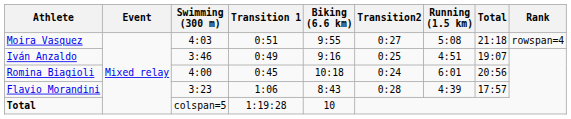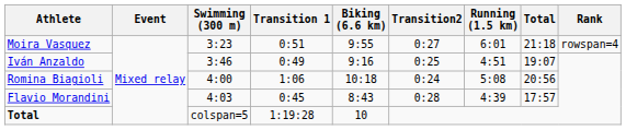Moira Vasquez | Swimming (300 m): 4:03 -> 3:23
Moira Vasquez | Running (1.5 km): 5:08 -> 6:01
Romina Biagioli | Transition 1: 0:45 -> 1:06
Romina Biagioli | Running (1.5 km): 6:01 -> 5:08
Flavio Morandini | Swimming (300 m): 3:23 -> 4:03
Flavio Morandini | Transition 1: 1:06 -> 0:45
